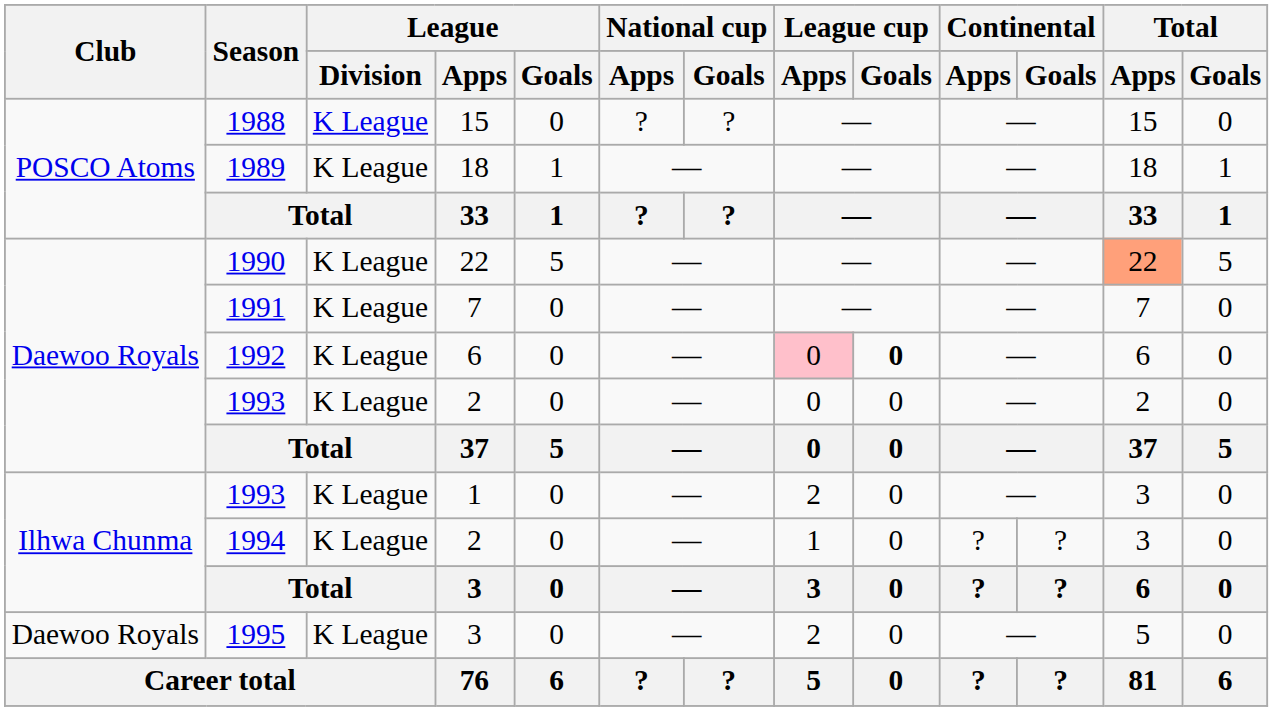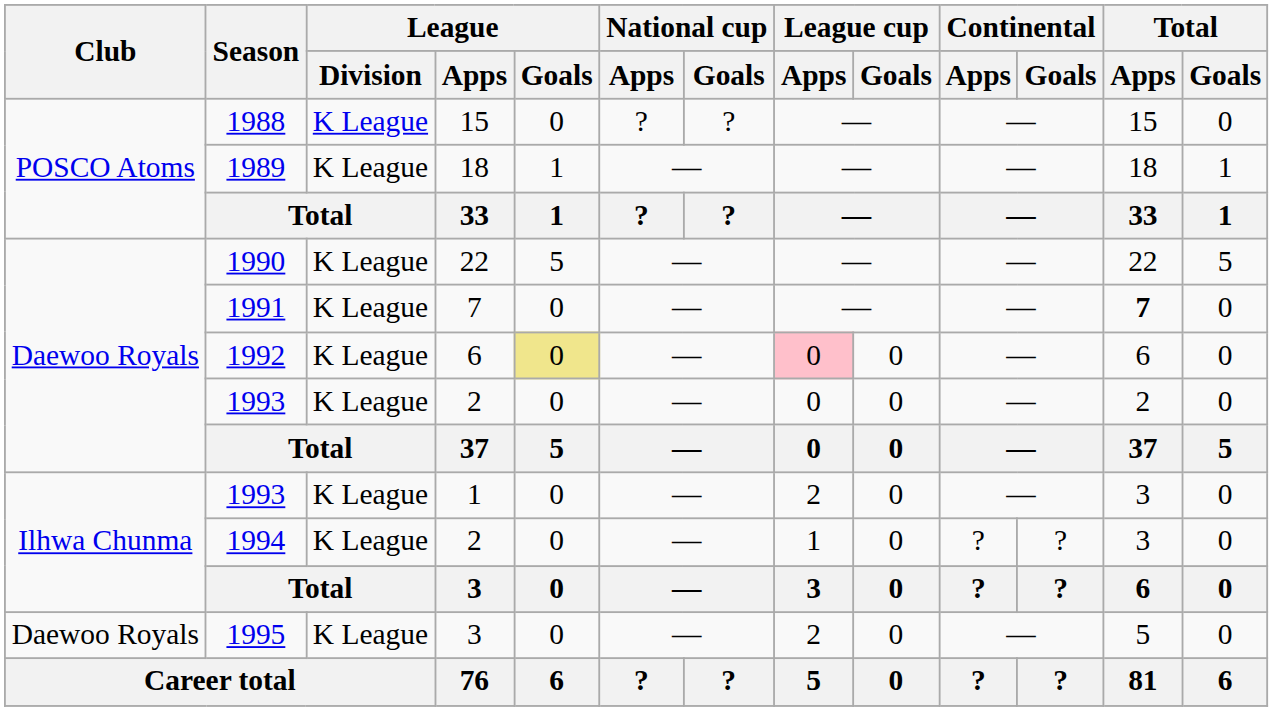1990 | Total / Apps: lightsalmon background -> no background
1991 | Total / Apps: normal -> bold
1992 | League / Goals: no background -> khaki background
1992 | League cup / Goals: bold -> normal
